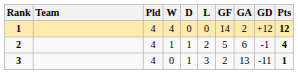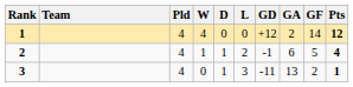columns swapped: GF <-> GD
